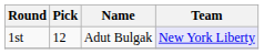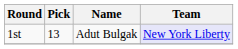1st | Pick: 12 -> 13
